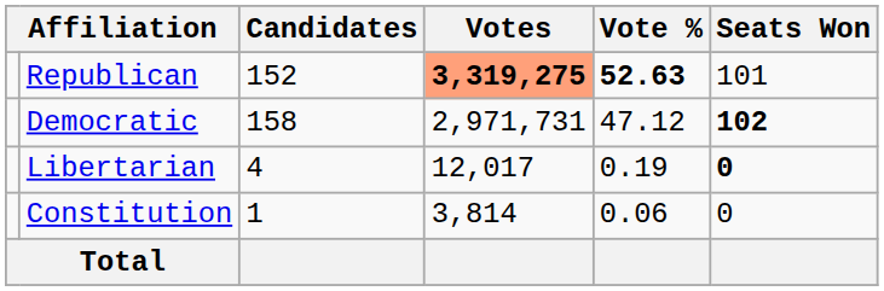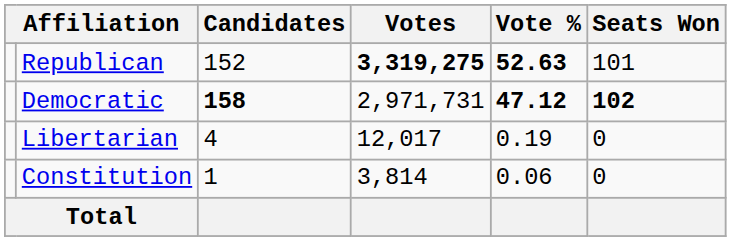Republican | Votes: lightsalmon background -> no background
Democratic | Candidates: normal -> bold
Democratic | Vote %: normal -> bold
Libertarian | Seats Won: bold -> normal
